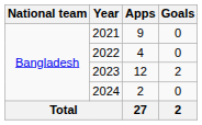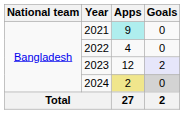2021 | Apps: no background -> paleturquoise background
2023 | Goals: no background -> lavender background
2024 | Apps: no background -> khaki background
2024 | Goals: no background -> lightgrey background
